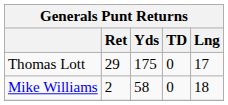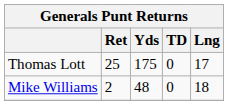Thomas Lott | Ret: 29 -> 25
Mike Williams | Yds: 58 -> 48
